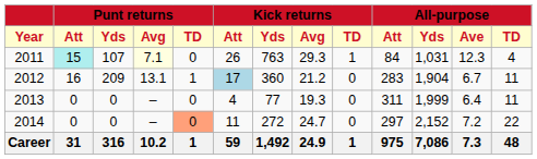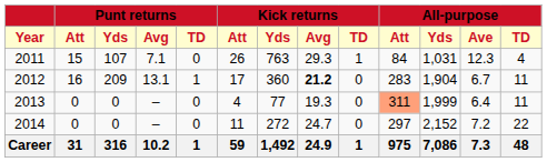2011 | Punt returns / Att: paleturquoise background -> no background
2011 | Punt returns / Avg: lightyellow background -> no background
2012 | Kick returns / Att: lightblue background -> no background
2012 | Kick returns / Avg: normal -> bold
2013 | All-purpose / Att: no background -> lightsalmon background
2014 | Punt returns / TD: lightsalmon background -> no background
